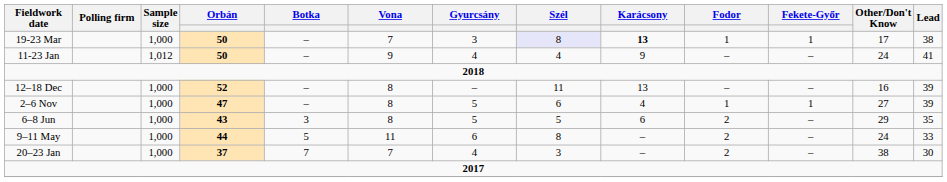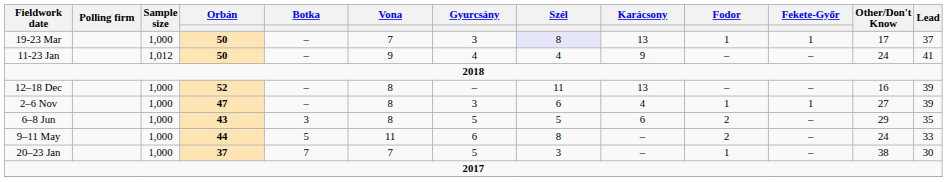19-23 Mar | Karácsony: bold -> normal
19-23 Mar | Lead: 38 -> 37
2–6 Nov | Gyurcsány: 5 -> 3
20–23 Jan | Gyurcsány: 4 -> 5
20–23 Jan | Fodor: 2 -> 1
